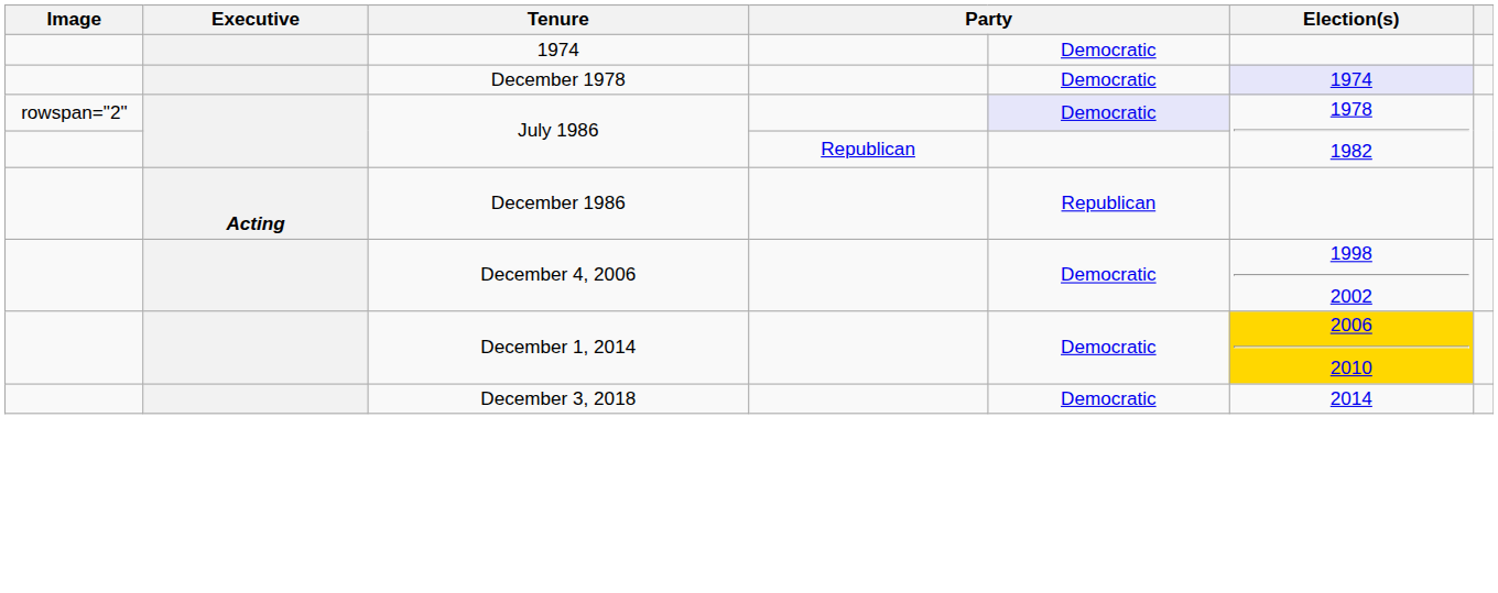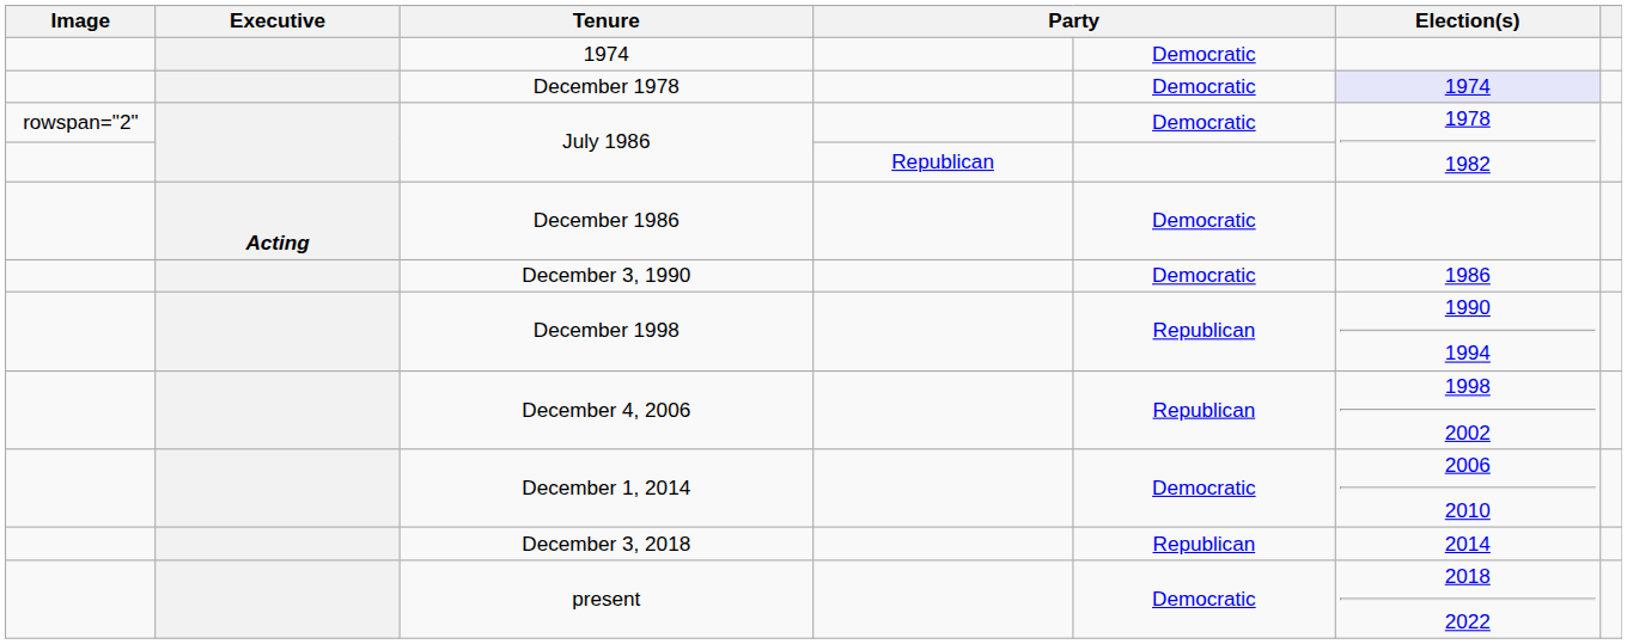rowspan="2" / July 1986 | column 5: lavender background -> no background
December 1986 | column 5: Republican -> Democratic
+ row: December 3, 1990 | Democratic | 1986
+ row: December 1998 | Republican | 1990 1994
December 4, 2006 | column 5: Democratic -> Republican
December 1, 2014 | Election(s): gold background -> no background
December 3, 2018 | column 5: Democratic -> Republican
+ row: present | Democratic | 2018 2022
